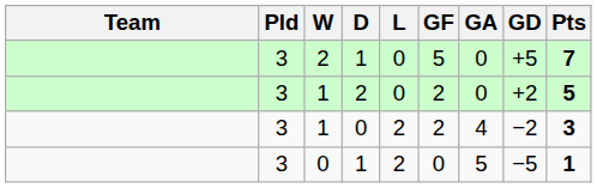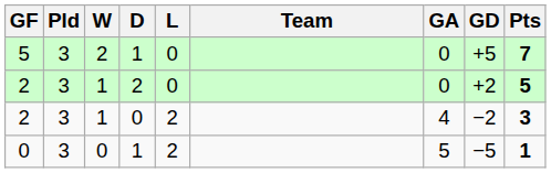columns swapped: Team <-> GF
